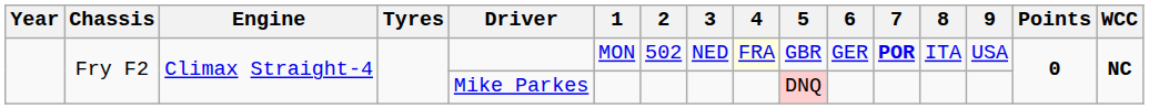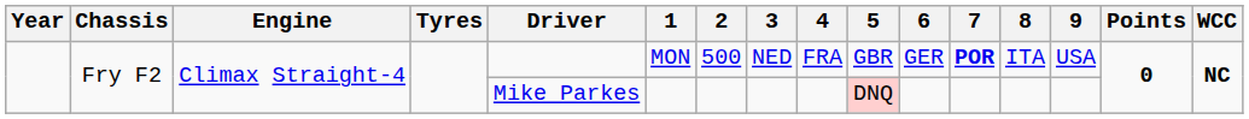row 2 | 2: 502 -> 500
row 2 | 4: lightyellow background -> no background
